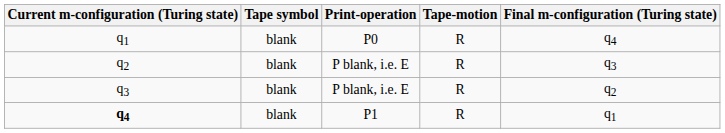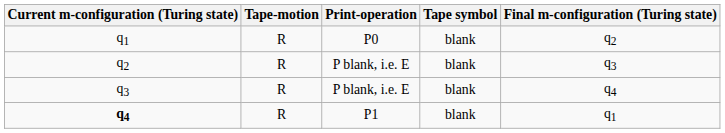columns swapped: Tape symbol <-> Tape-motion
row 2 | Final m-configuration (Turing state): q4 -> q2
row 4 | Final m-configuration (Turing state): q2 -> q4
